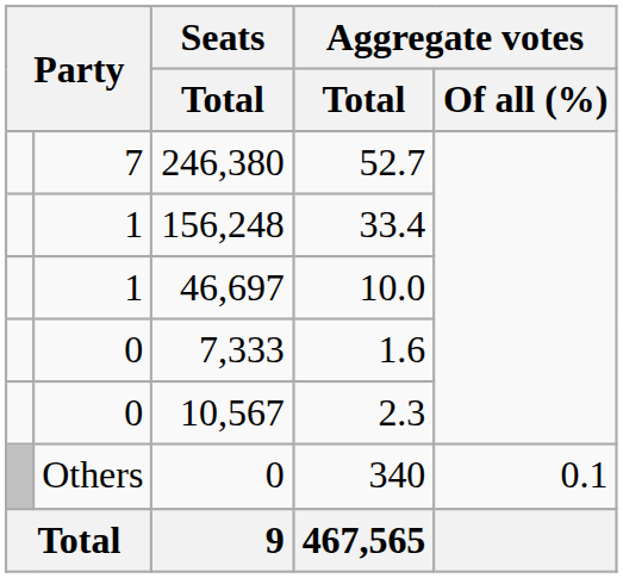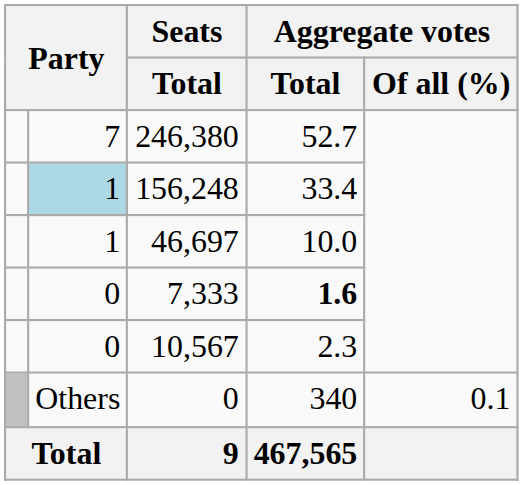156,248 | column 2: no background -> lightblue background
7,333 | Aggregate votes / Total: normal -> bold
